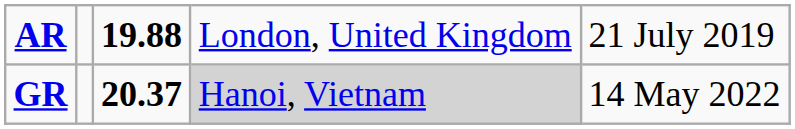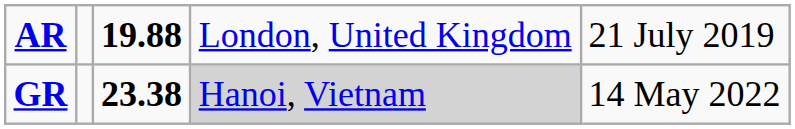GR | column 3: 20.37 -> 23.38
